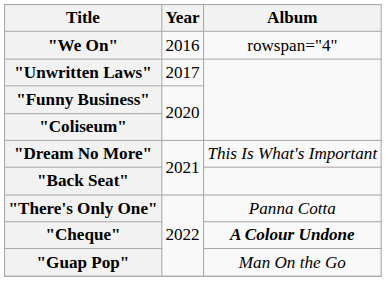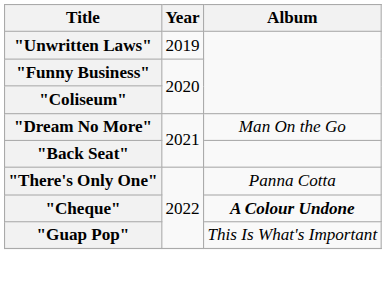- row: "We On" | 2016 | rowspan="4"
"Unwritten Laws" | Year: 2017 -> 2019
"Dream No More" | Album: This Is What's Important -> Man On the Go
"Guap Pop" | Album: Man On the Go -> This Is What's Important
